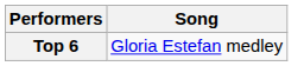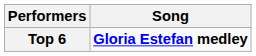Top 6 | Song: normal -> bold
